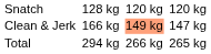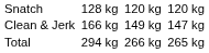Clean & Jerk | column 3: lightsalmon background -> no background
